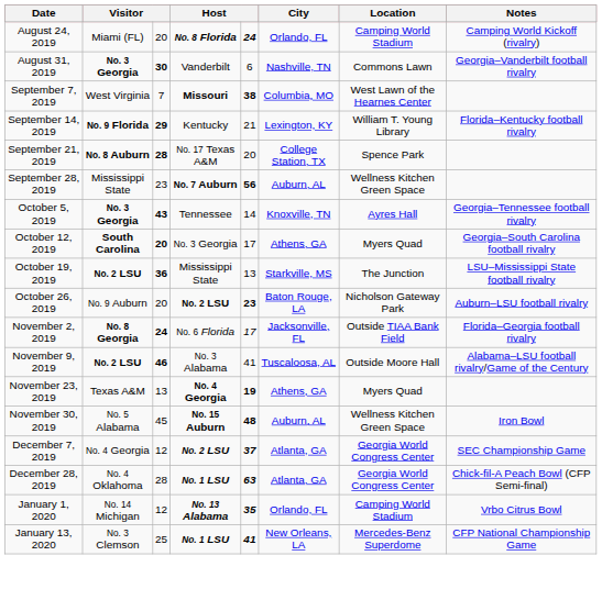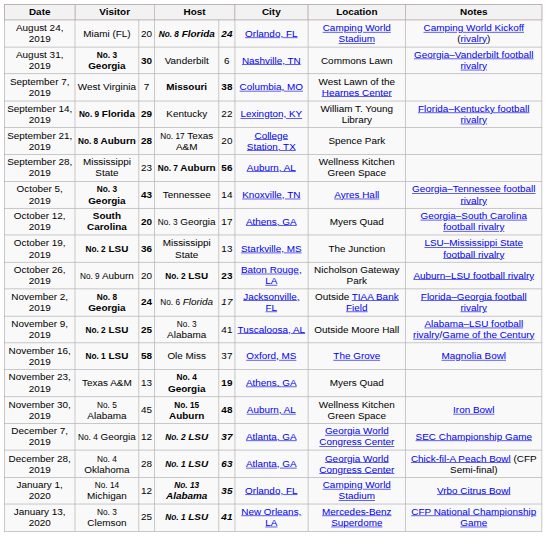September 14, 2019 | column 5: 21 -> 22
November 9, 2019 | column 3: 46 -> 25
+ row: November 16, 2019 | No. 1 LSU | 58 | Ole Miss | 37 | Oxford, MS | The Grove | Magnolia Bowl
